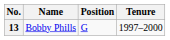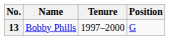columns swapped: Position <-> Tenure
